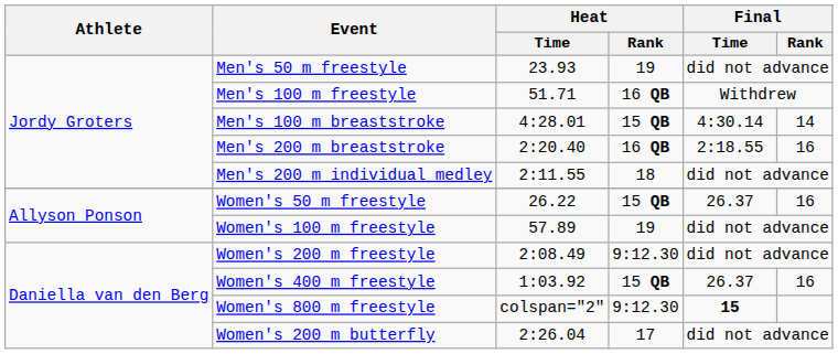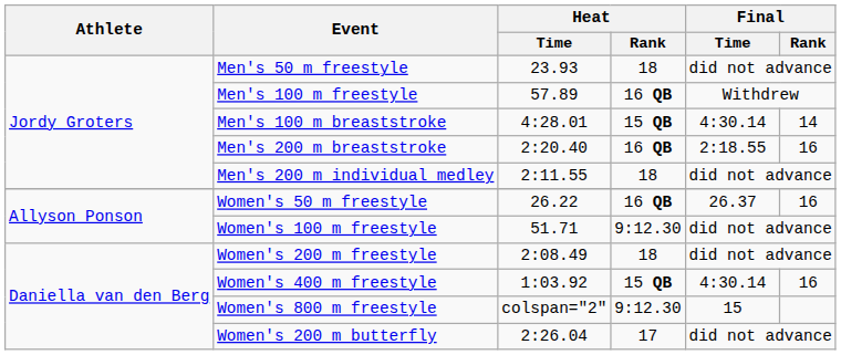Men's 50 m freestyle | Heat / Rank: 19 -> 18
Men's 100 m freestyle | Heat / Time: 51.71 -> 57.89
Women's 50 m freestyle | Heat / Rank: 15 QB -> 16 QB
Women's 100 m freestyle | Heat / Time: 57.89 -> 51.71
Women's 100 m freestyle | Heat / Rank: 19 -> 9:12.30
Women's 200 m freestyle | Heat / Rank: 9:12.30 -> 18
Women's 400 m freestyle | Final / Time: 26.37 -> 4:30.14
Women's 800 m freestyle | Final / Time: bold -> normal
